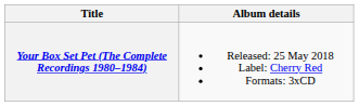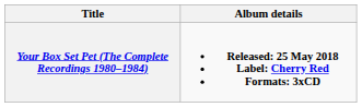Your Box Set Pet (The Complete Recordings 1980–1984) | Album details: normal -> bold
